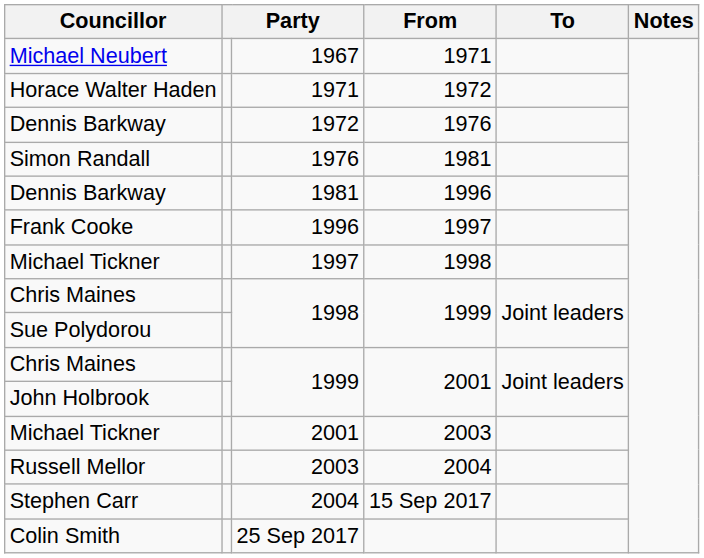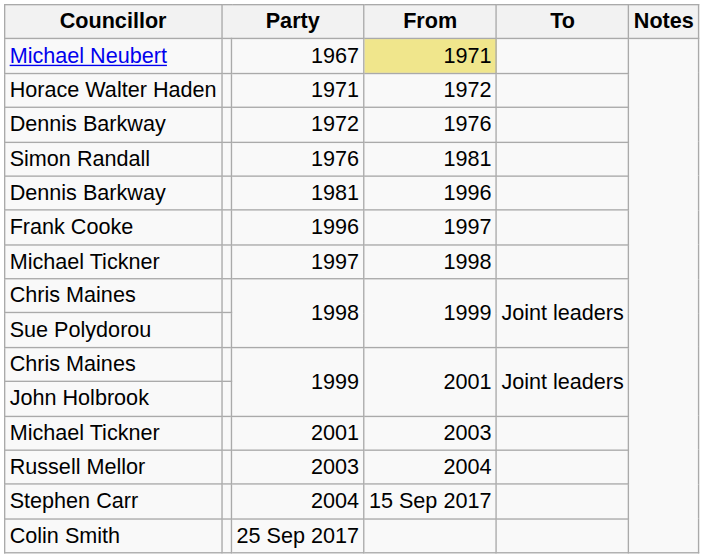1967 | From: no background -> khaki background
